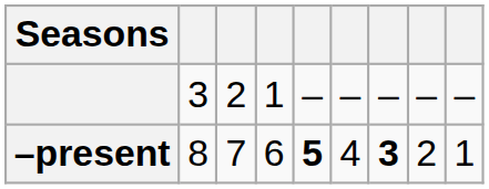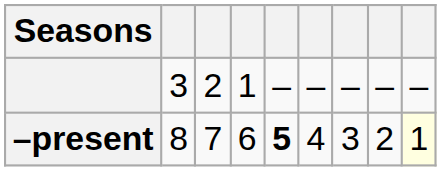–present | column 7: bold -> normal
–present | column 9: no background -> lightyellow background
